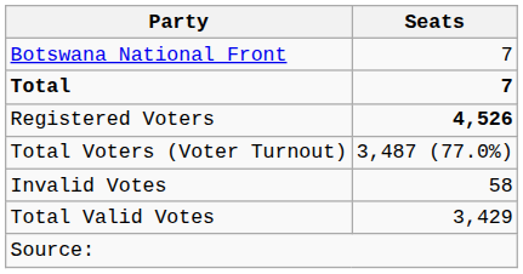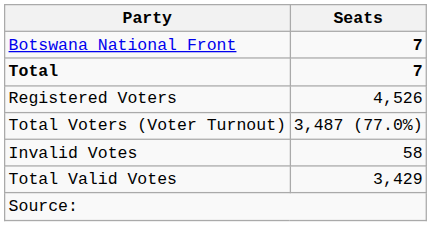Botswana National Front | Seats: normal -> bold
Registered Voters | Seats: bold -> normal
